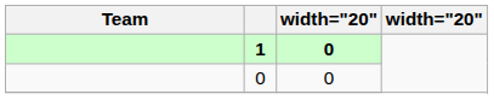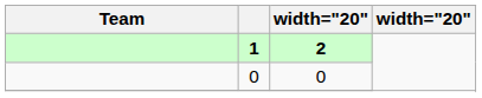1 | column 3: 0 -> 2
